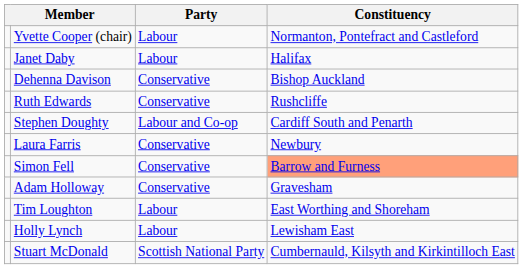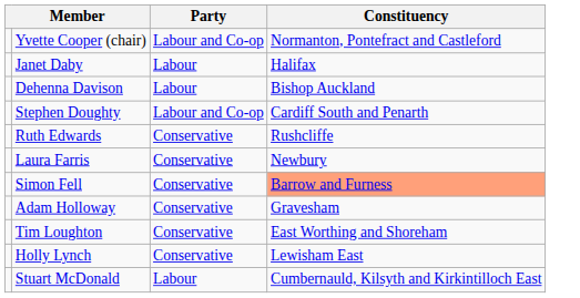Yvette Cooper (chair) | Party: Labour -> Labour and Co-op
Dehenna Davison | Party: Conservative -> Labour
rows swapped: Stephen Doughty <-> Ruth Edwards
Tim Loughton | Party: Labour -> Conservative
Holly Lynch | Party: Labour -> Conservative
Stuart McDonald | Party: Scottish National Party -> Labour
